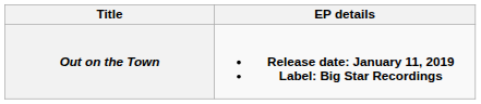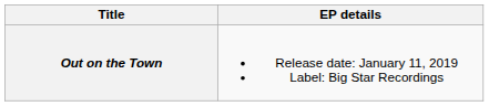Out on the Town | EP details: bold -> normal
